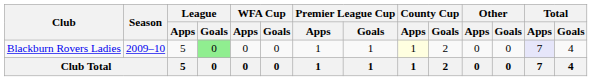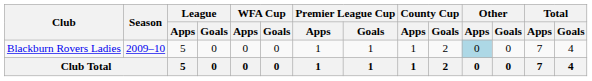Blackburn Rovers Ladies | League / Goals: lightgreen background -> no background
Blackburn Rovers Ladies | County Cup / Apps: lightyellow background -> no background
Blackburn Rovers Ladies | Other / Apps: no background -> lightblue background
Blackburn Rovers Ladies | Total / Apps: lavender background -> no background
